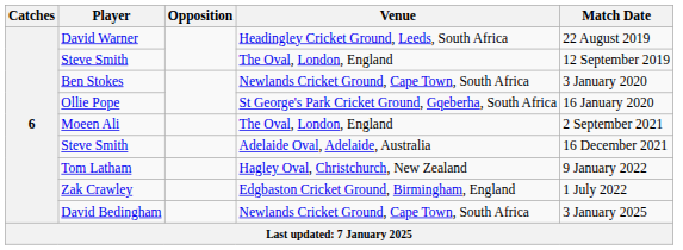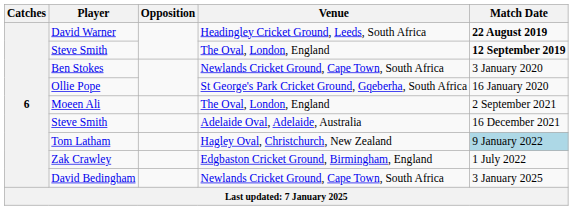David Warner | Match Date: normal -> bold
Steve Smith / The Oval, London, England | Match Date: normal -> bold
Tom Latham | Match Date: no background -> lightblue background
